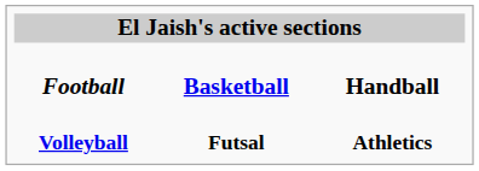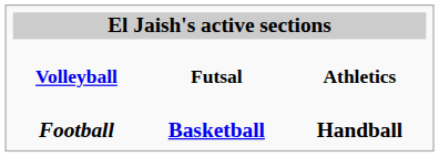rows swapped: Football <-> Volleyball
